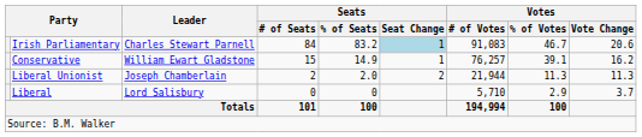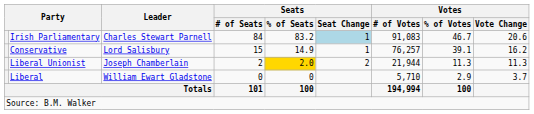Conservative | Leader: William Ewart Gladstone -> Lord Salisbury
Liberal Unionist | Seats / % of Seats: no background -> gold background
Liberal | Leader: Lord Salisbury -> William Ewart Gladstone
